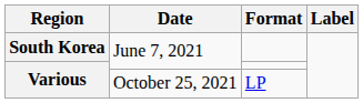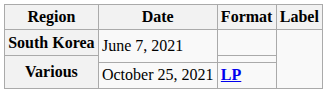Various / October 25, 2021 | Format: normal -> bold
